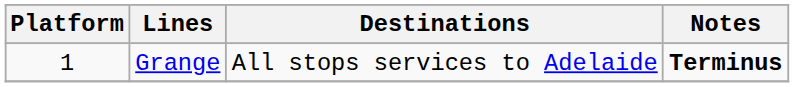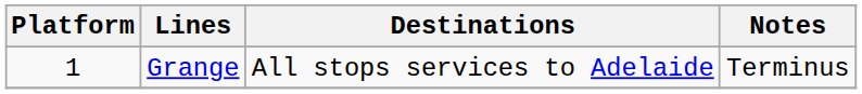row 2 | Notes: bold -> normal
